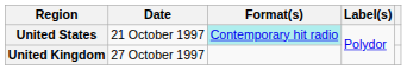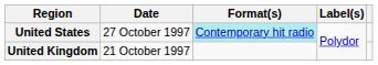United States | Date: 21 October 1997 -> 27 October 1997
United Kingdom | Date: 27 October 1997 -> 21 October 1997
